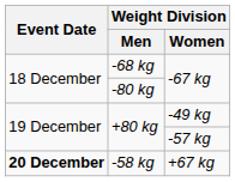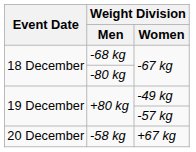-58 kg | Event Date: bold -> normal
